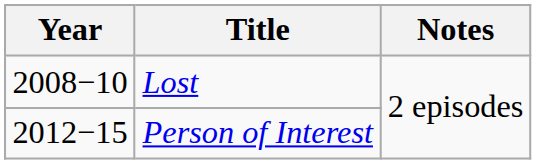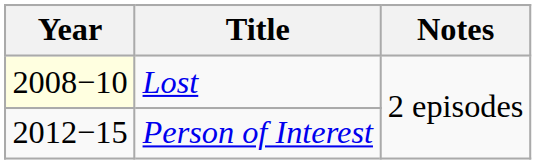Lost | Year: no background -> lightyellow background
